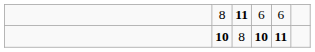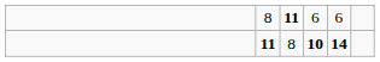row 2 | column 2: 10 -> 11
row 2 | column 5: 11 -> 14
